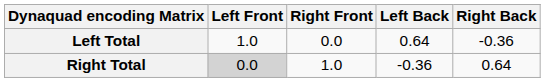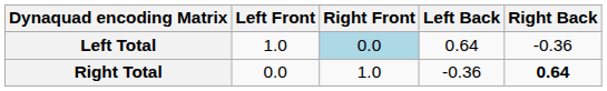row 2 | Right Front: no background -> lightblue background
row 3 | Left Front: lightgrey background -> no background
row 3 | Right Back: normal -> bold
